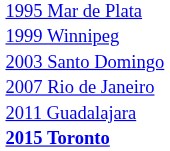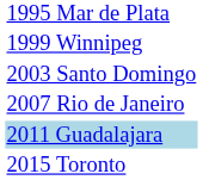2011 Guadalajara | column 1: no background -> lightblue background
2015 Toronto | column 1: bold -> normal
